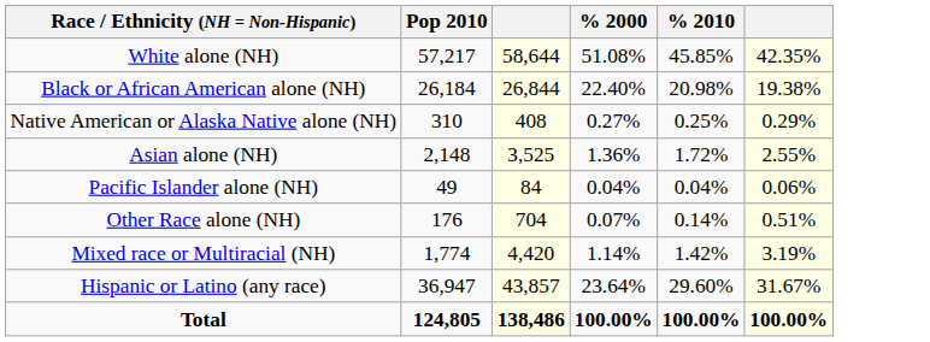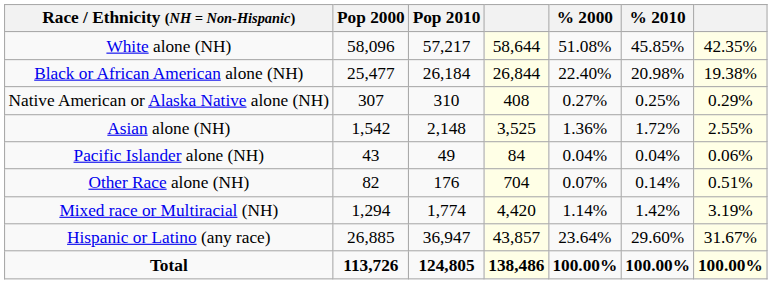+ column: Pop 2000 | 58,096 | 25,477 | 307 | 1,542 | 43 | 82 | 1,294 | 26,885 | 113,726
